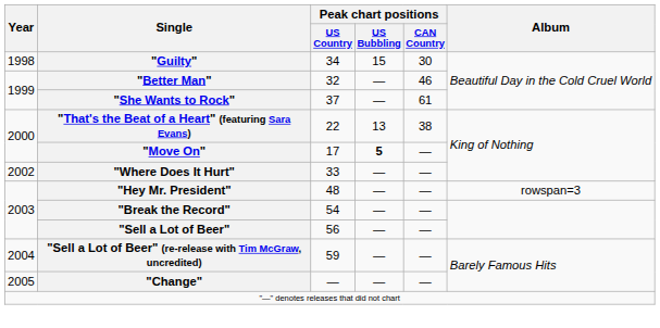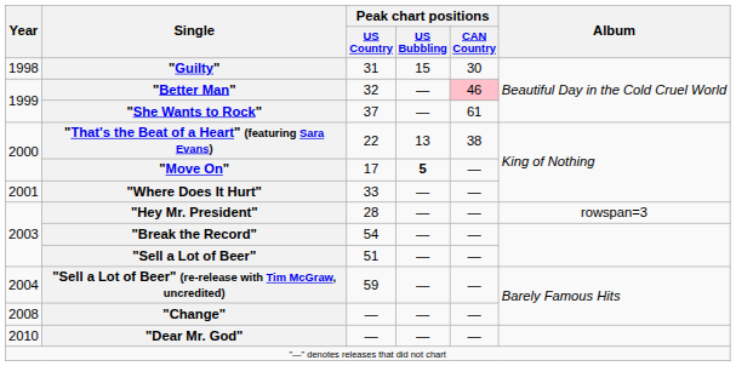"Guilty" | Peak chart positions / US Country: 34 -> 31
"Better Man" | Peak chart positions / CAN Country: no background -> pink background
"Where Does It Hurt" | Year: 2002 -> 2001
"Hey Mr. President" | Peak chart positions / US Country: 48 -> 28
"Sell a Lot of Beer" | Peak chart positions / US Country: 56 -> 51
"Change" | Year: 2005 -> 2008
+ row: 2010 | "Dear Mr. God" | — | — | —
